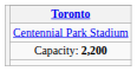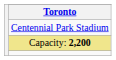Capacity: 2,200 | Toronto: no background -> khaki background
